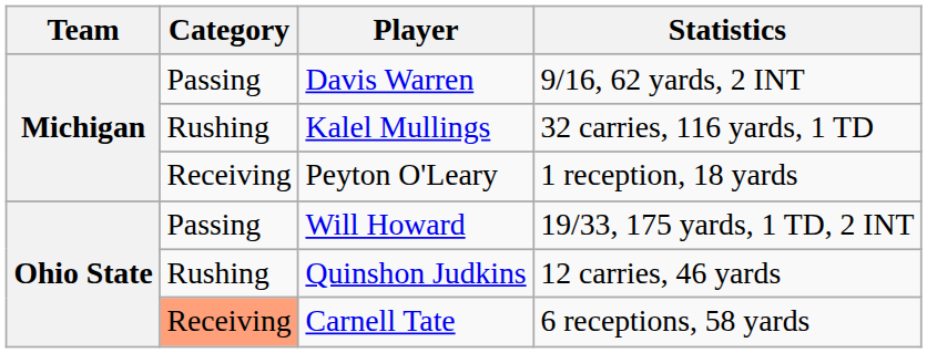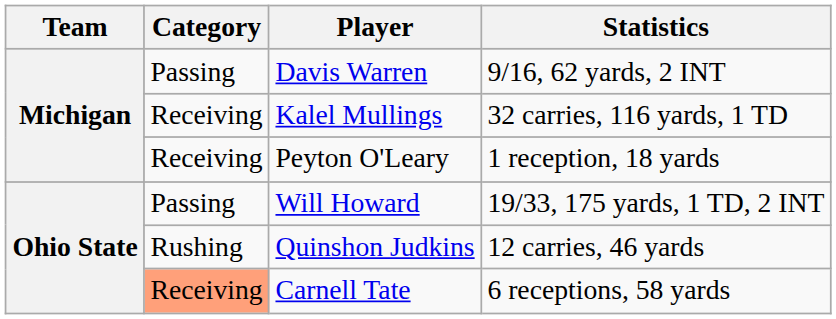Kalel Mullings | Category: Rushing -> Receiving
